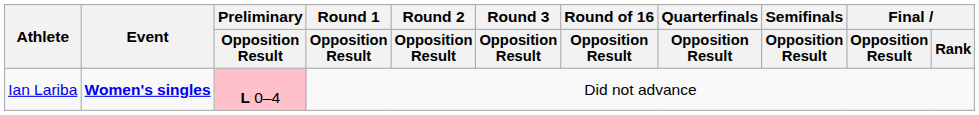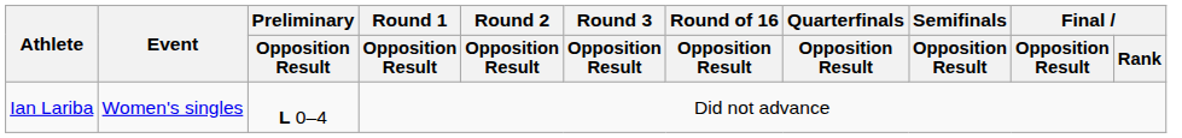Ian Lariba | Event: bold -> normal
Ian Lariba | Preliminary / Opposition Result: pink background -> no background
